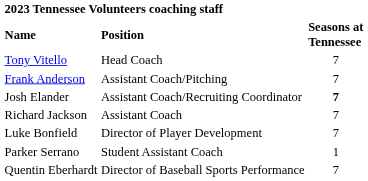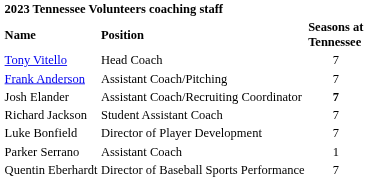Richard Jackson | Position: Assistant Coach -> Student Assistant Coach
Parker Serrano | Position: Student Assistant Coach -> Assistant Coach
